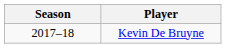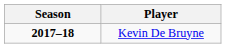Kevin De Bruyne | Season: normal -> bold
